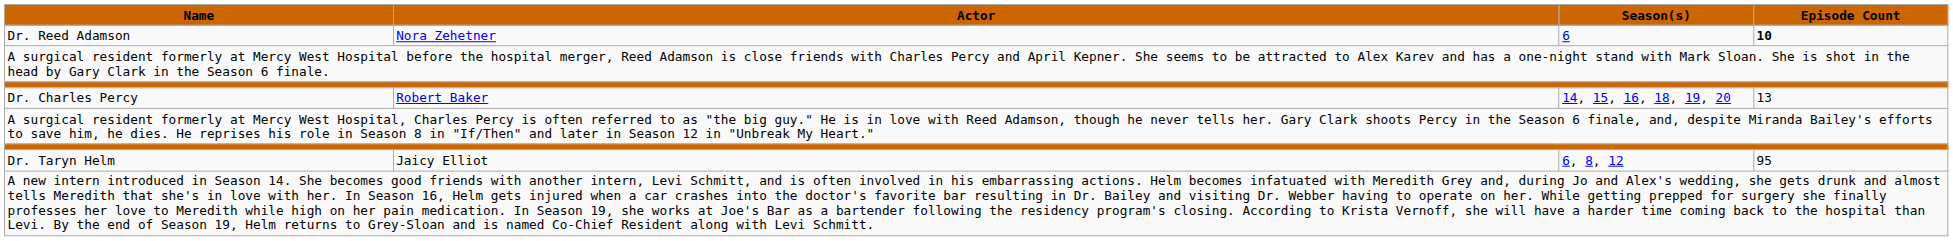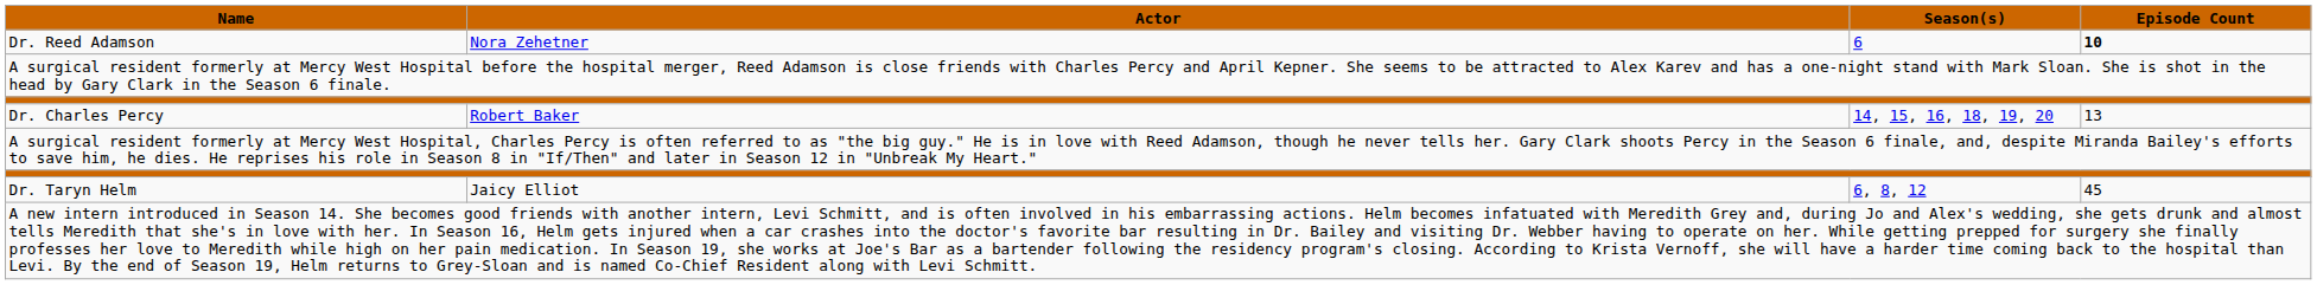Dr. Taryn Helm | Episode Count: 95 -> 45
